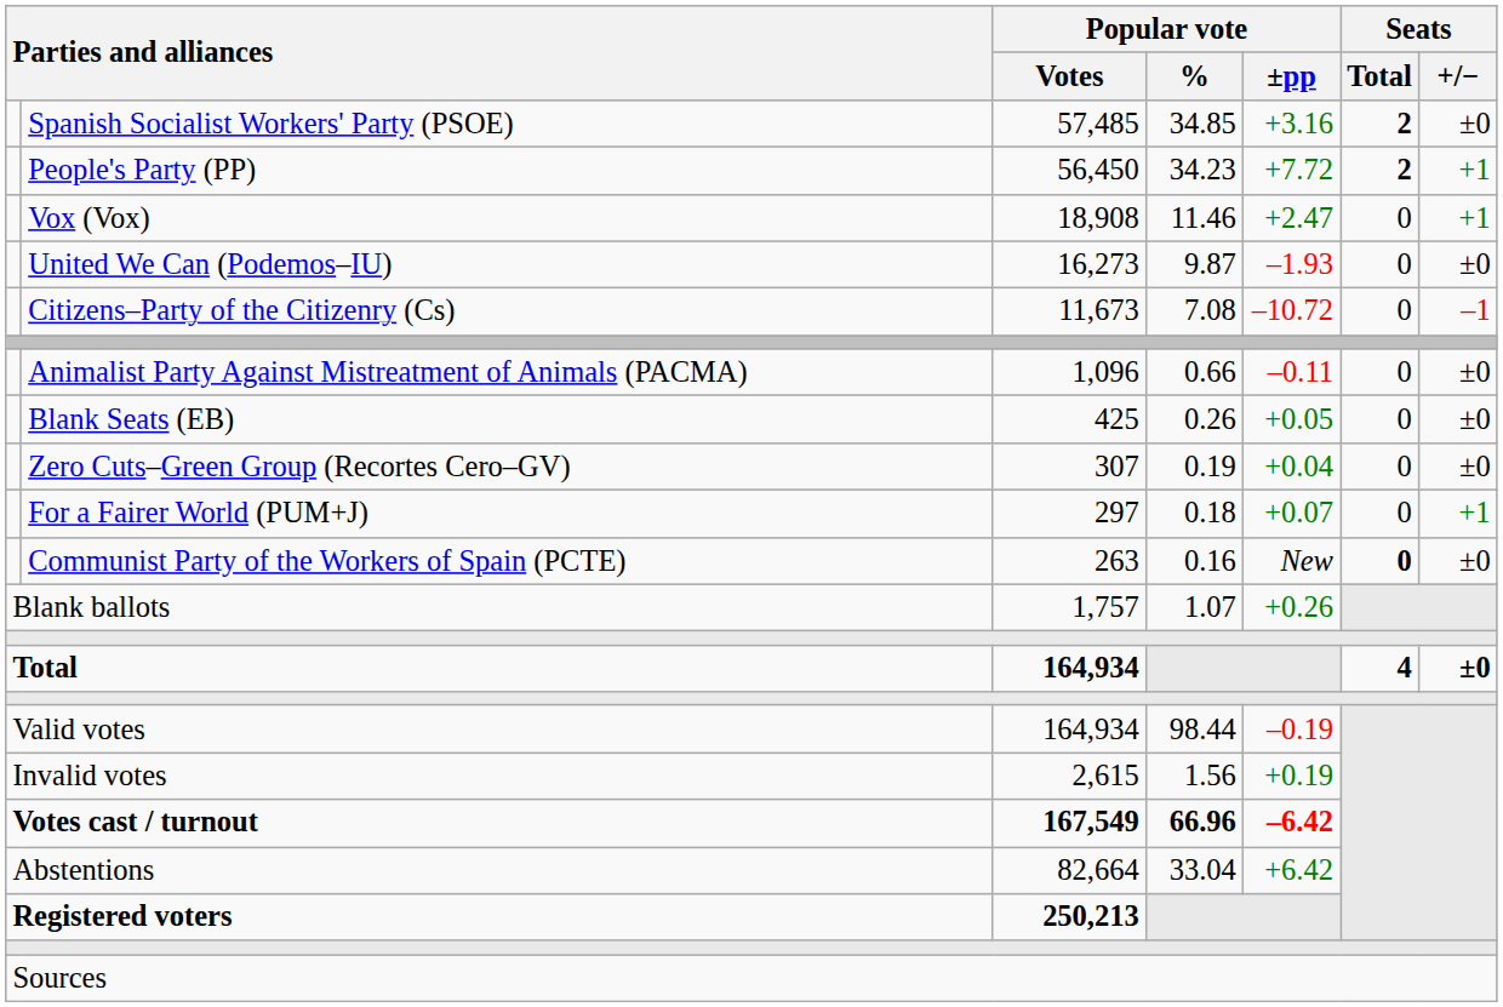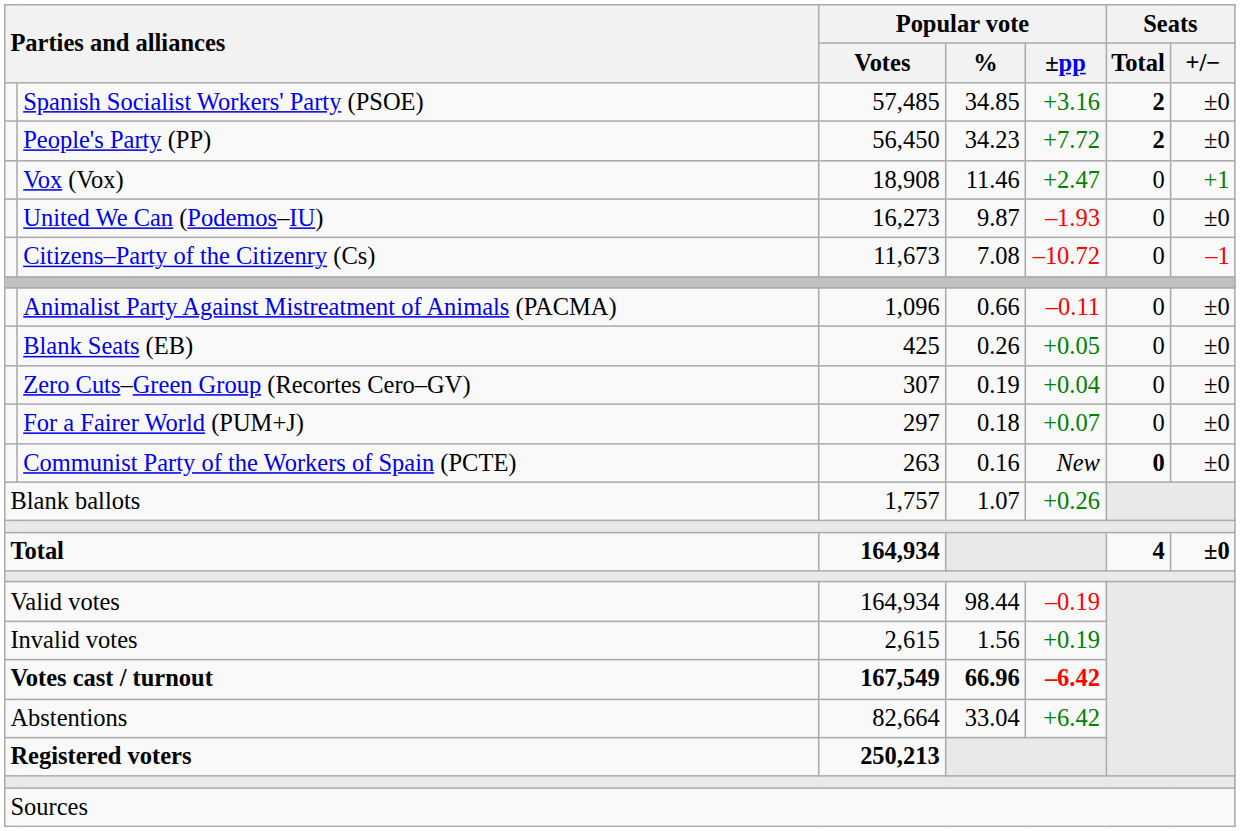People's Party (PP) | Seats / +/−: +1 -> ±0
For a Fairer World (PUM+J) | Seats / +/−: +1 -> ±0
